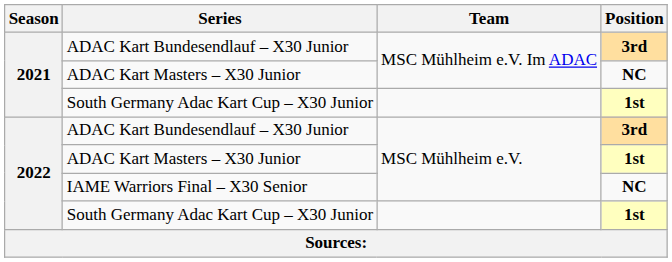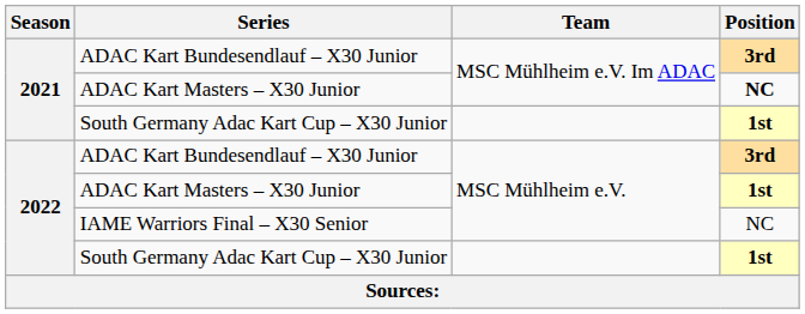IAME Warriors Final – X30 Senior | Position: bold -> normal
